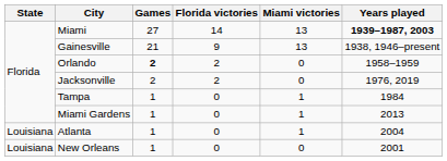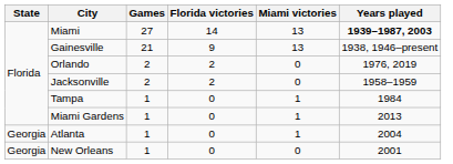Orlando | Games: bold -> normal
Orlando | Years played: 1958–1959 -> 1976, 2019
Jacksonville | Years played: 1976, 2019 -> 1958–1959
Atlanta | State: Louisiana -> Georgia
New Orleans | State: Louisiana -> Georgia
